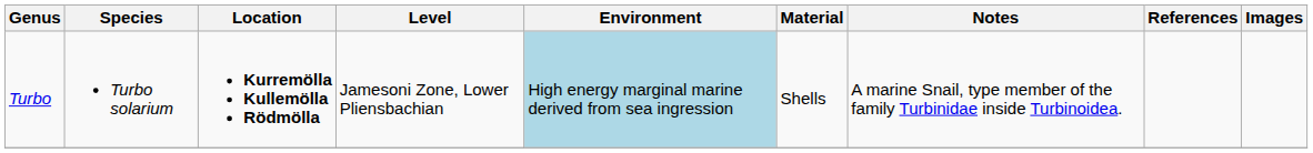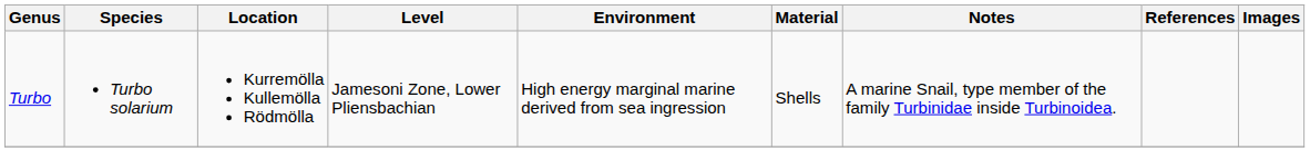Turbo | Location: bold -> normal
Turbo | Environment: lightblue background -> no background
